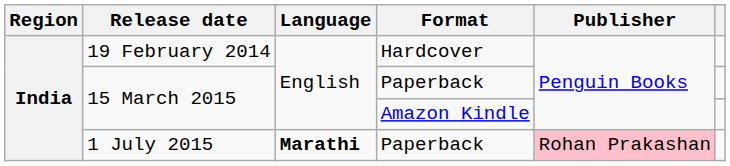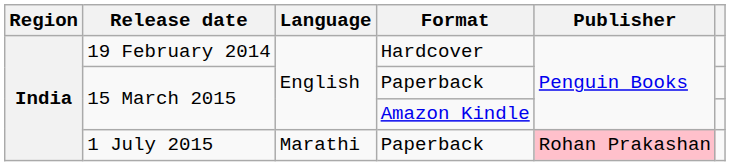1 July 2015 | Language: bold -> normal
